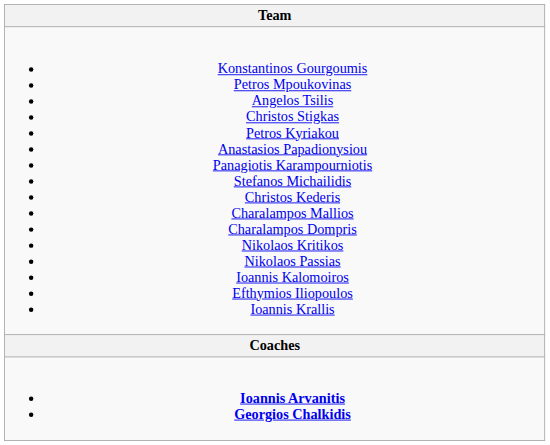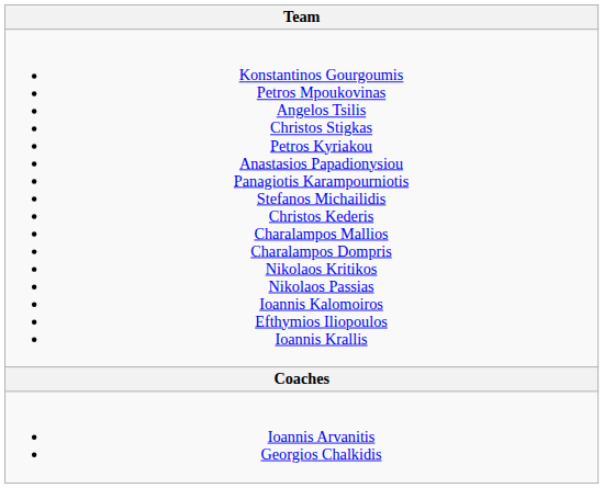row 4 | column 1: bold -> normal
